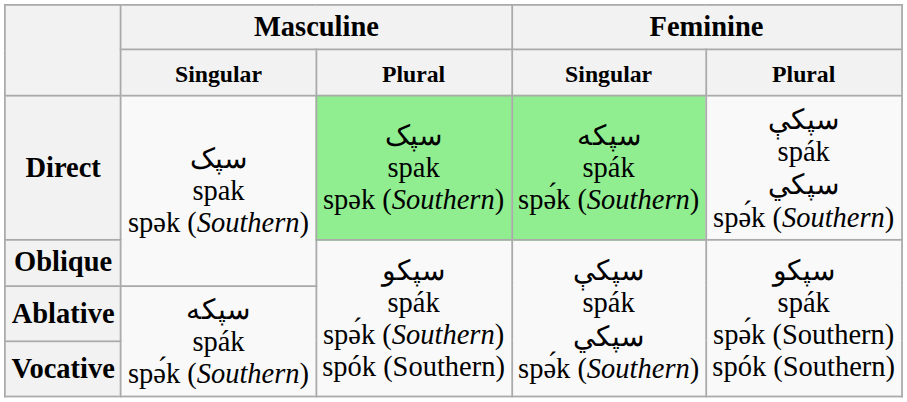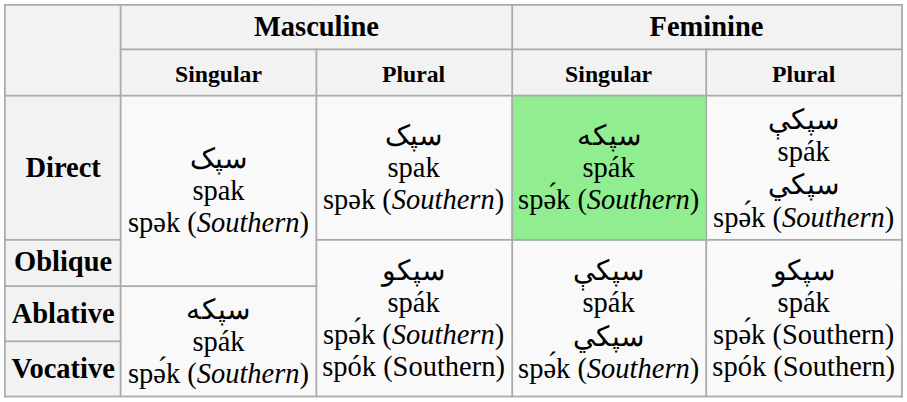Direct | Masculine / Plural: lightgreen background -> no background
